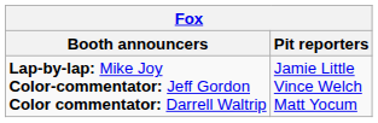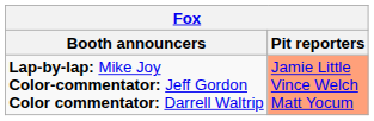row 3 | Pit reporters: no background -> lightsalmon background
